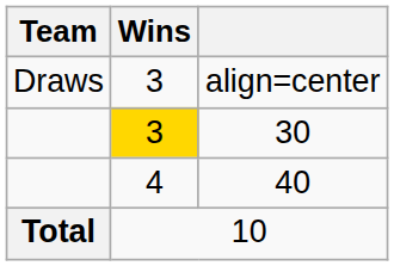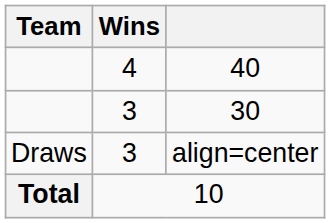rows swapped: 40 <-> align=center
30 | Wins: gold background -> no background
